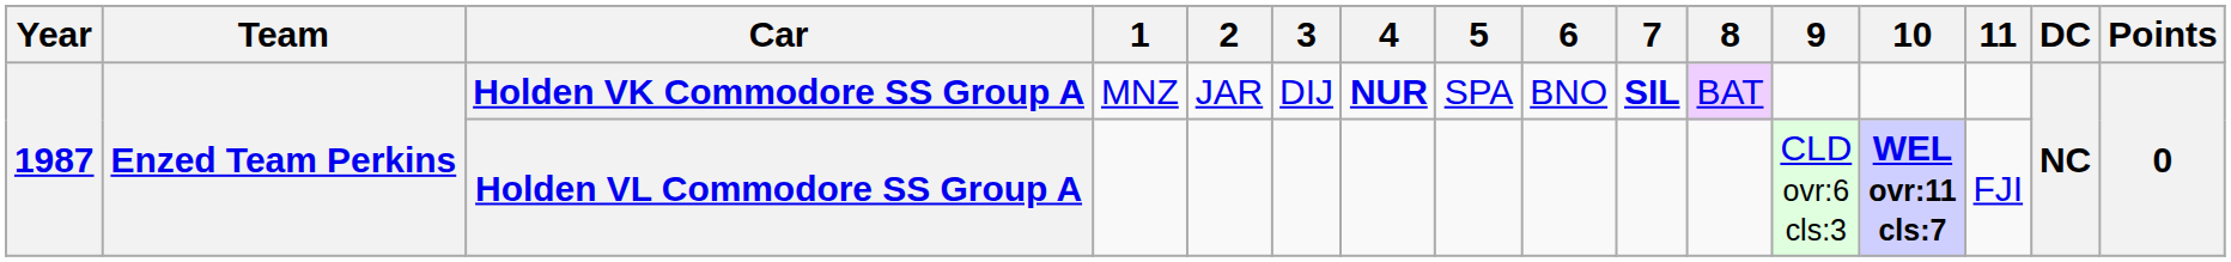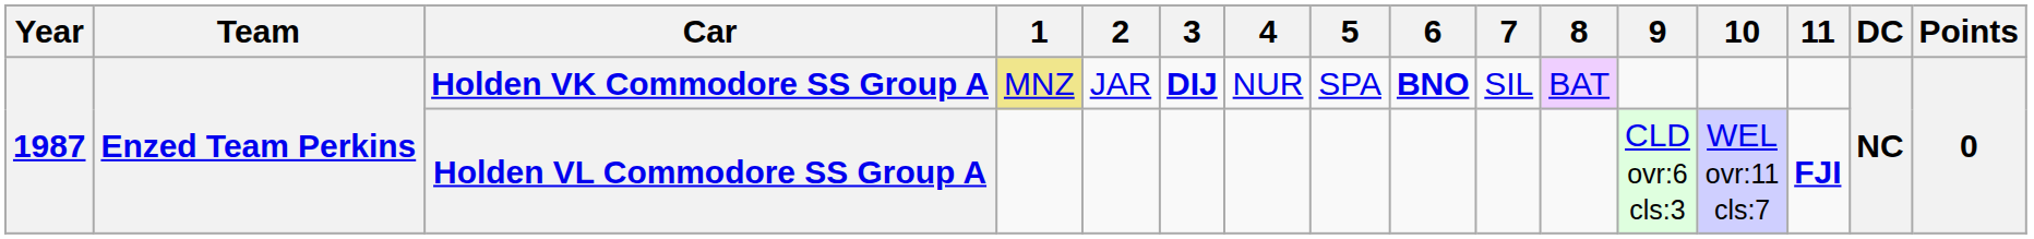Holden VK Commodore SS Group A | 1: no background -> khaki background
Holden VK Commodore SS Group A | 3: normal -> bold
Holden VK Commodore SS Group A | 4: bold -> normal
Holden VK Commodore SS Group A | 6: normal -> bold
Holden VK Commodore SS Group A | 7: bold -> normal
Holden VL Commodore SS Group A | 10: bold -> normal
Holden VL Commodore SS Group A | 11: normal -> bold
